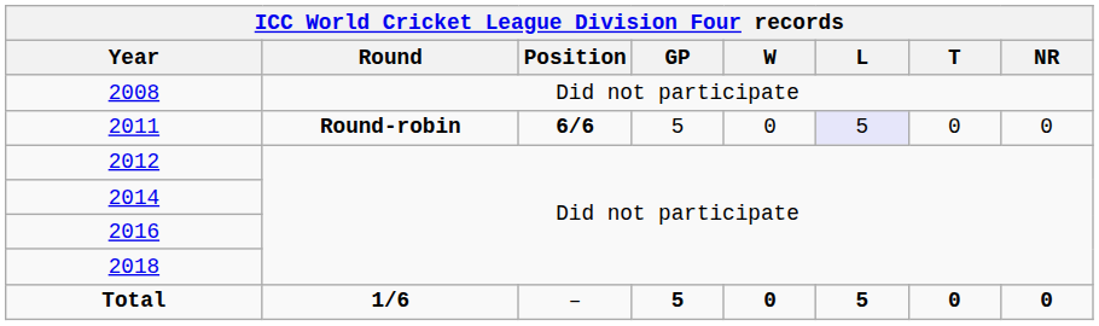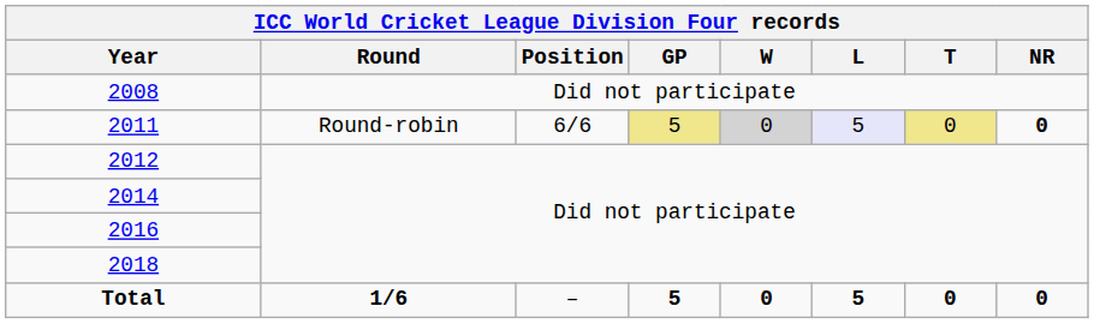2011 | Round: bold -> normal
2011 | Position: bold -> normal
2011 | GP: no background -> khaki background
2011 | W: no background -> lightgrey background
2011 | T: no background -> khaki background
2011 | NR: normal -> bold
